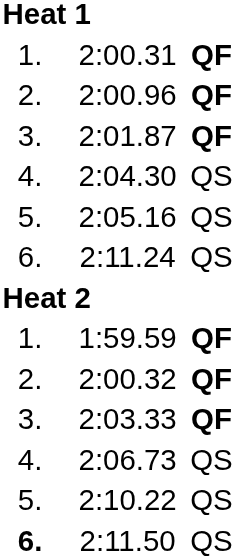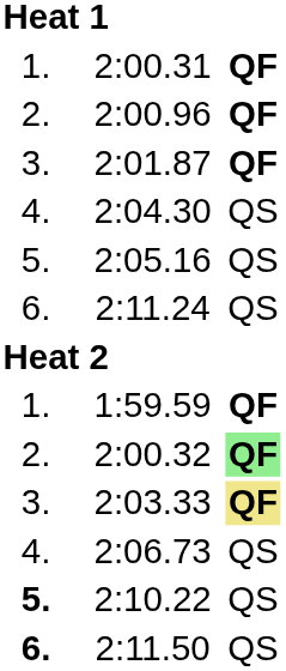2:00.32 | column 3: no background -> lightgreen background
2:03.33 | column 3: no background -> khaki background
2:10.22 | column 1: normal -> bold
